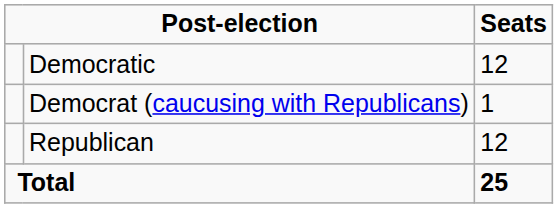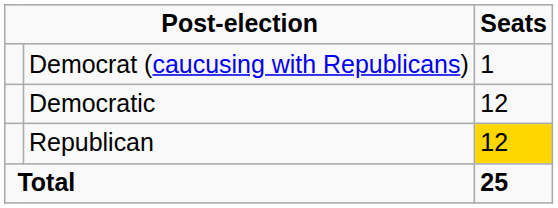rows swapped: Democratic <-> Democrat (caucusing with Republicans)
Republican | column 3: no background -> gold background
